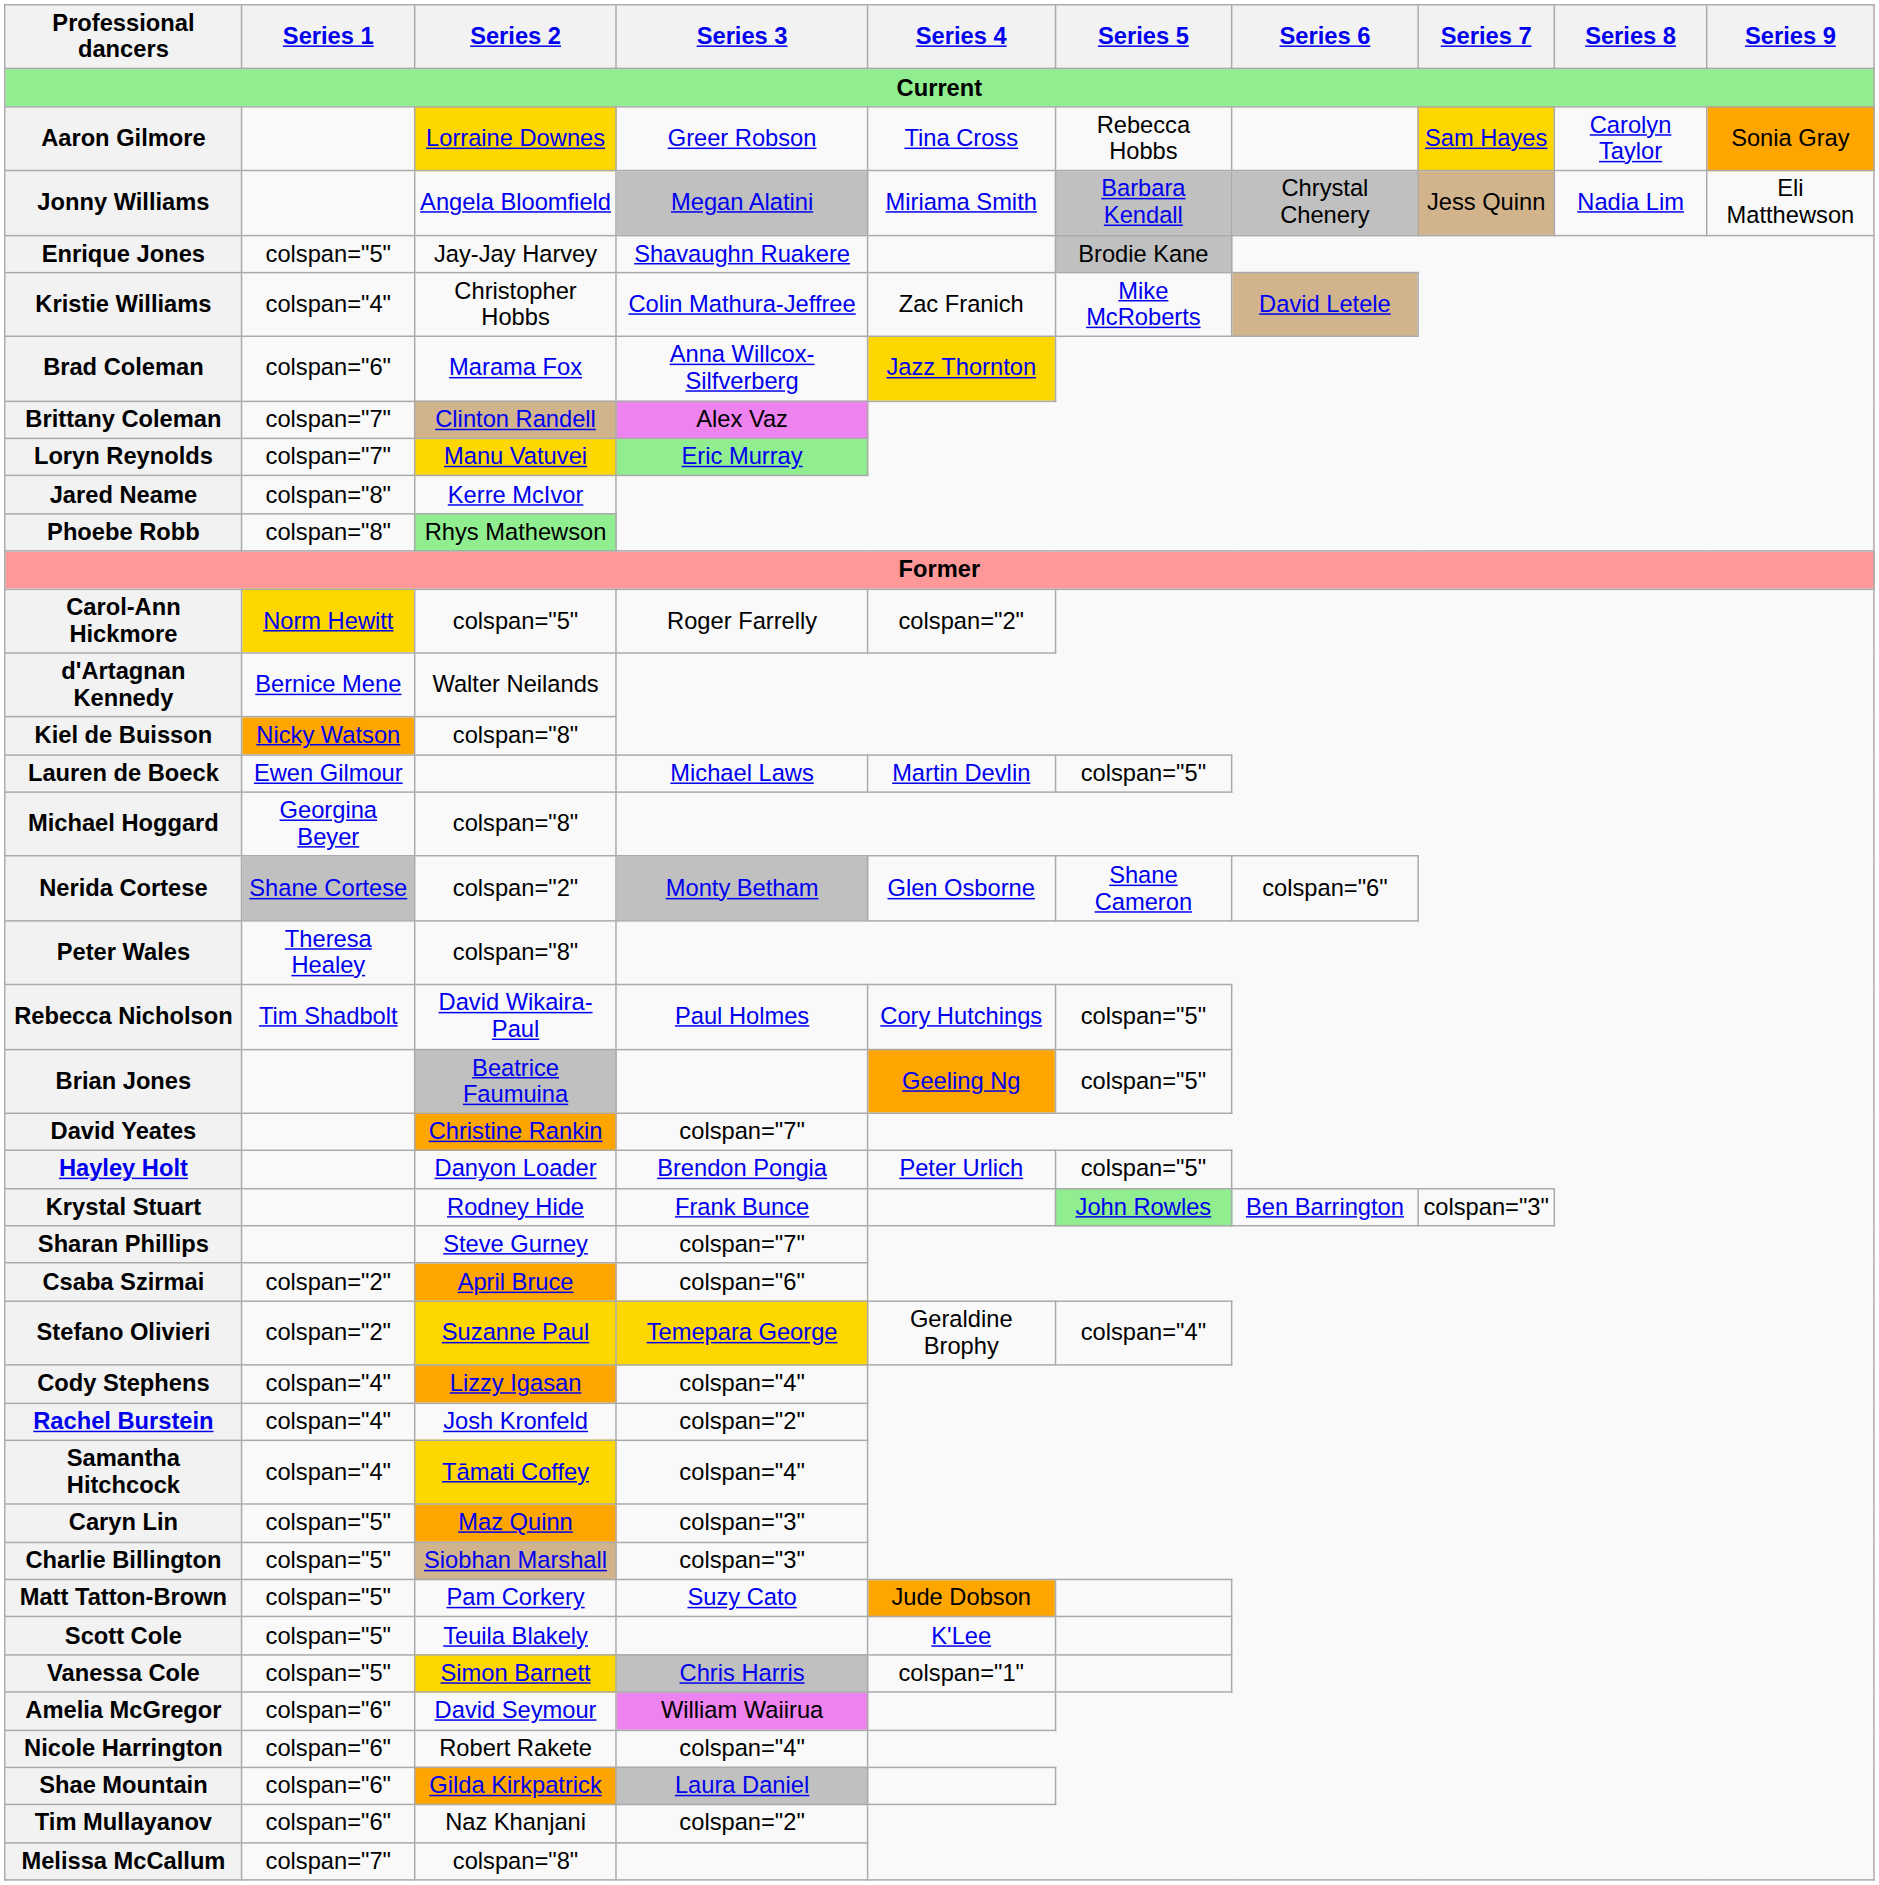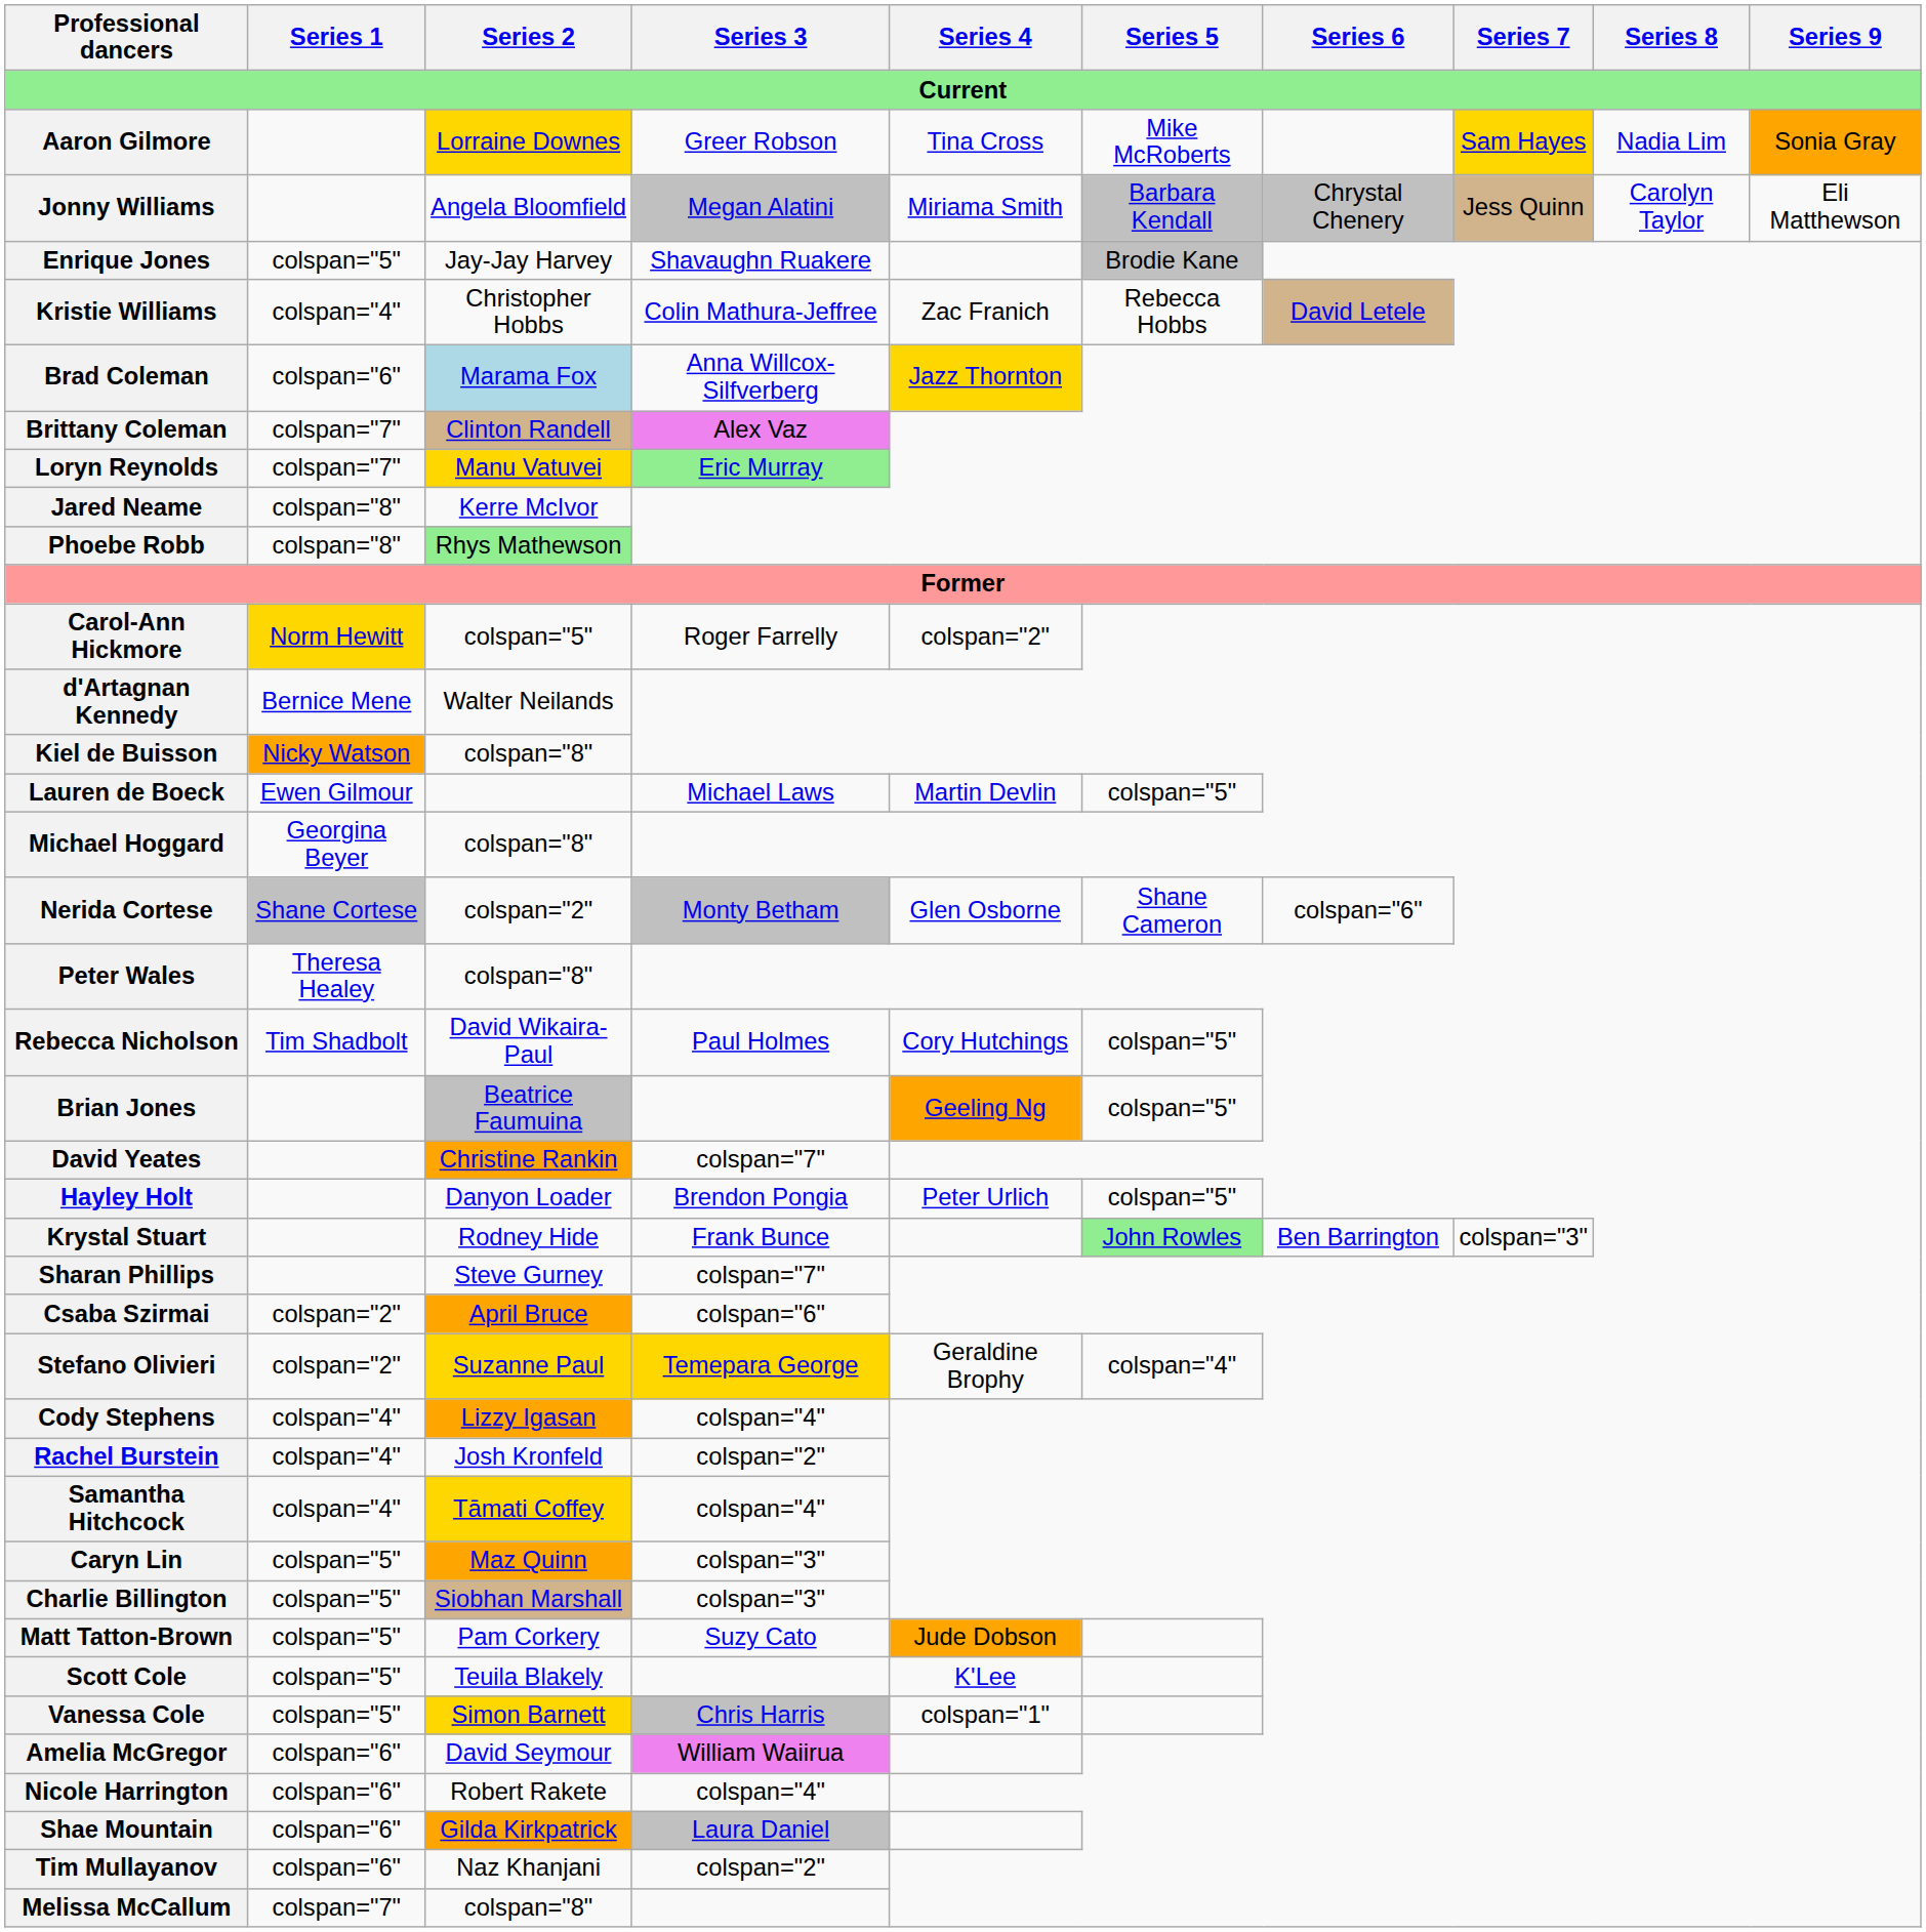Aaron Gilmore | Series 5: Rebecca Hobbs -> Mike McRoberts
Aaron Gilmore | Series 8: Carolyn Taylor -> Nadia Lim
Jonny Williams | Series 8: Nadia Lim -> Carolyn Taylor
Kristie Williams | Series 5: Mike McRoberts -> Rebecca Hobbs
Brad Coleman | Series 2: no background -> lightblue background
